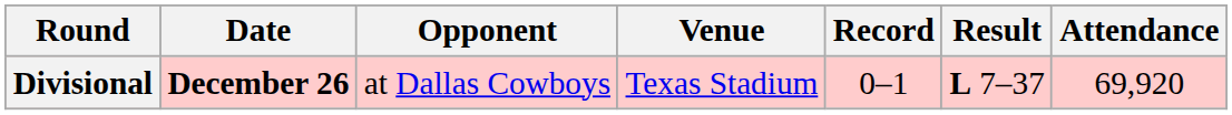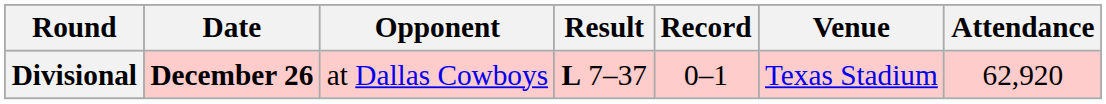columns swapped: Result <-> Venue
Divisional | Attendance: 69,920 -> 62,920
